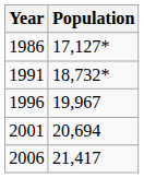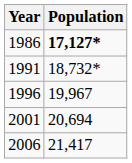1986 | Population: normal -> bold
